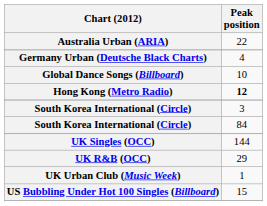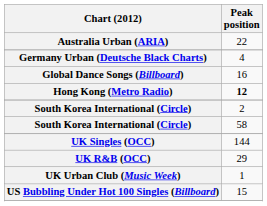row 4 | Peak position: 10 -> 16
row 6 | Peak position: 3 -> 2
row 7 | Peak position: 84 -> 58
